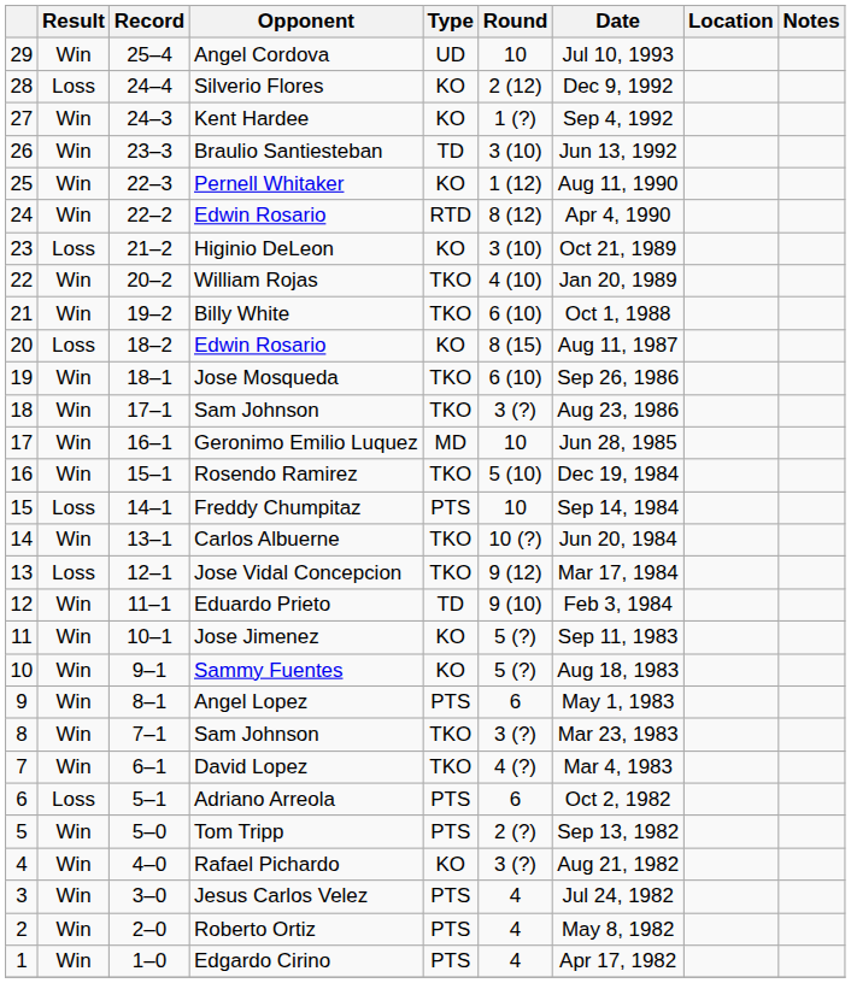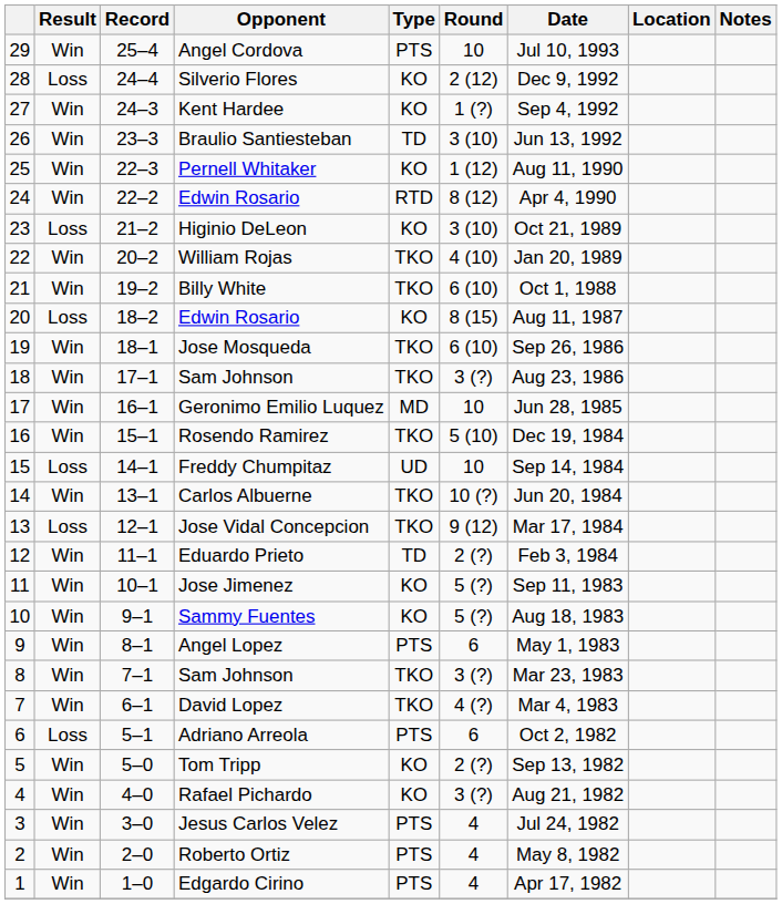Angel Cordova | Type: UD -> PTS
Freddy Chumpitaz | Type: PTS -> UD
Eduardo Prieto | Round: 9 (10) -> 2 (?)
Tom Tripp | Type: PTS -> KO
